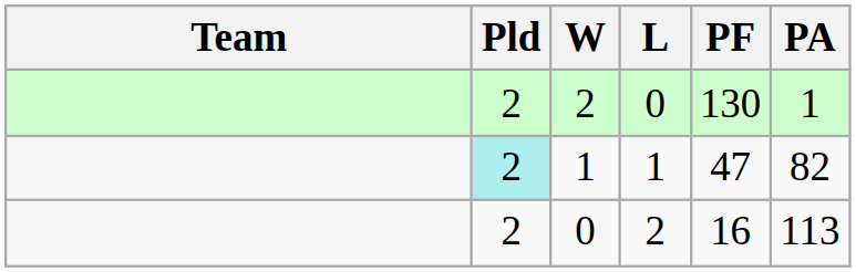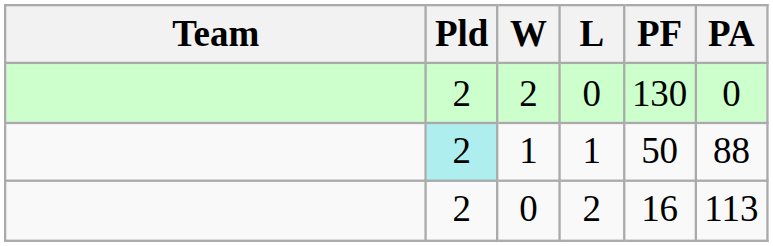row 2 | PA: 1 -> 0
row 3 | PF: 47 -> 50
row 3 | PA: 82 -> 88
